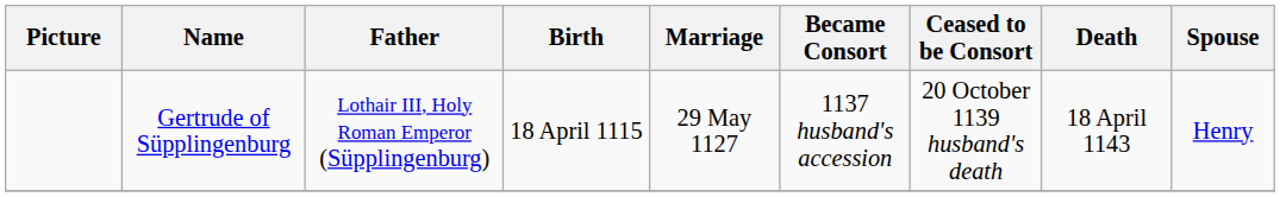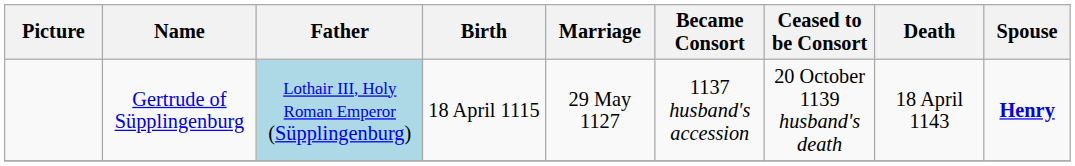Gertrude of Süpplingenburg | Father: no background -> lightblue background
Gertrude of Süpplingenburg | Spouse: normal -> bold
